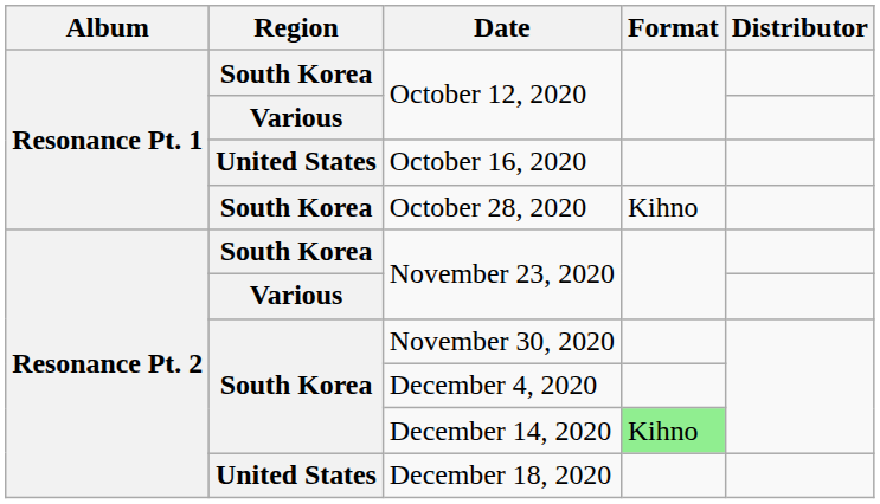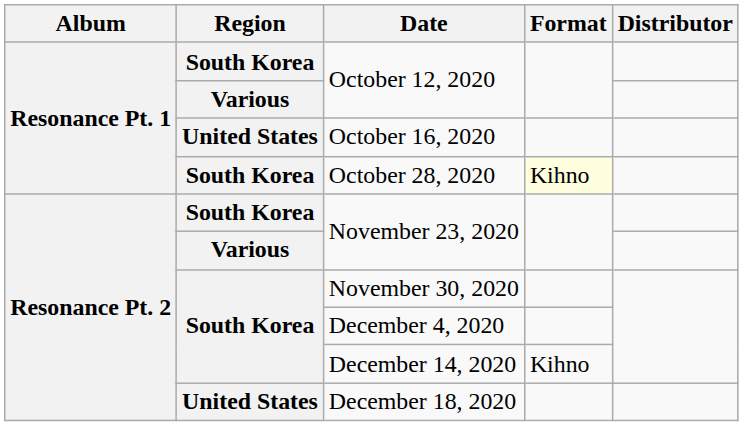October 28, 2020 | Format: no background -> lightyellow background
December 14, 2020 | Format: lightgreen background -> no background
